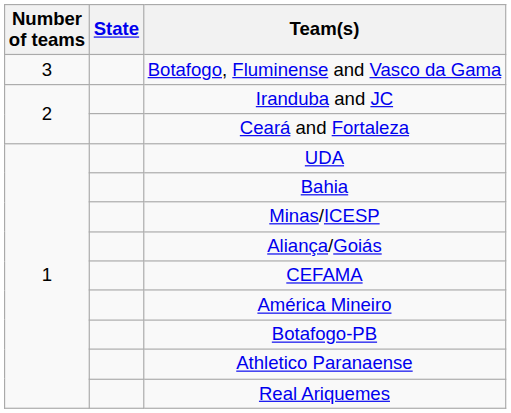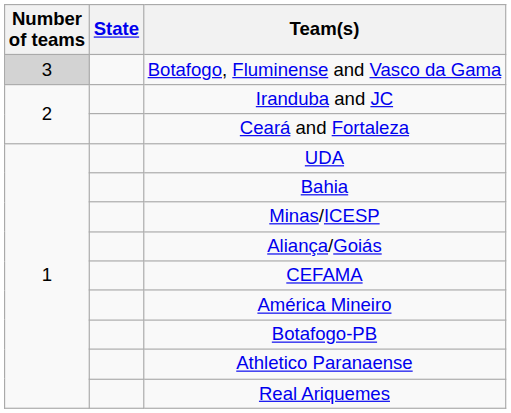Botafogo, Fluminense and Vasco da Gama | Number of teams: no background -> lightgrey background
